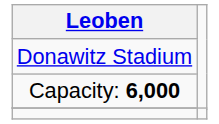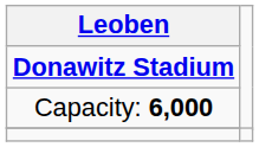row 2 | Leoben: normal -> bold
